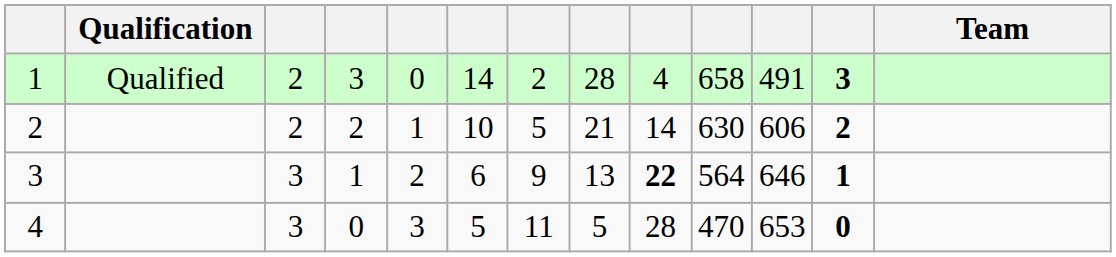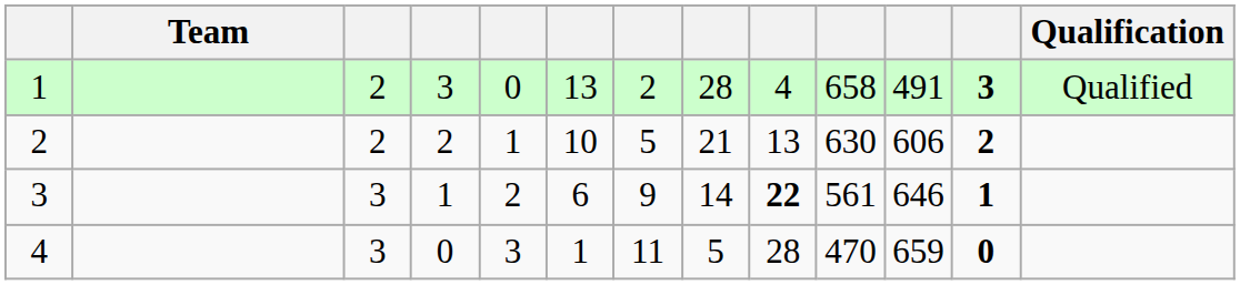columns swapped: Team <-> Qualification
row 2 | column 6: 14 -> 13
row 3 | column 9: 14 -> 13
row 4 | column 8: 13 -> 14
row 4 | column 10: 564 -> 561
row 5 | column 6: 5 -> 1
row 5 | column 11: 653 -> 659
